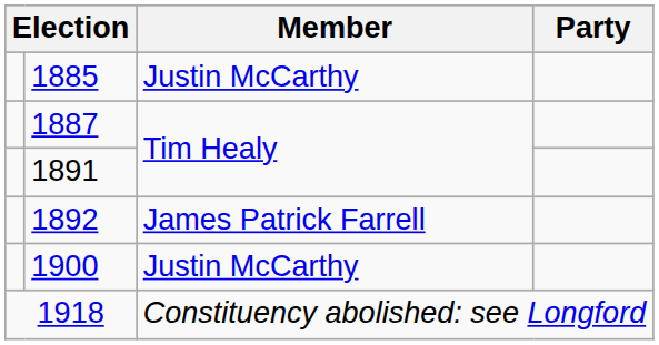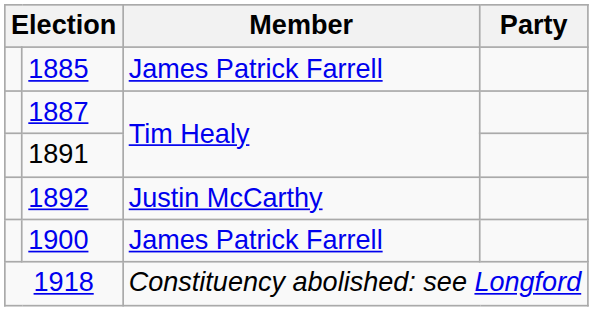1885 | Member: Justin McCarthy -> James Patrick Farrell
1892 | Member: James Patrick Farrell -> Justin McCarthy
1900 | Member: Justin McCarthy -> James Patrick Farrell
